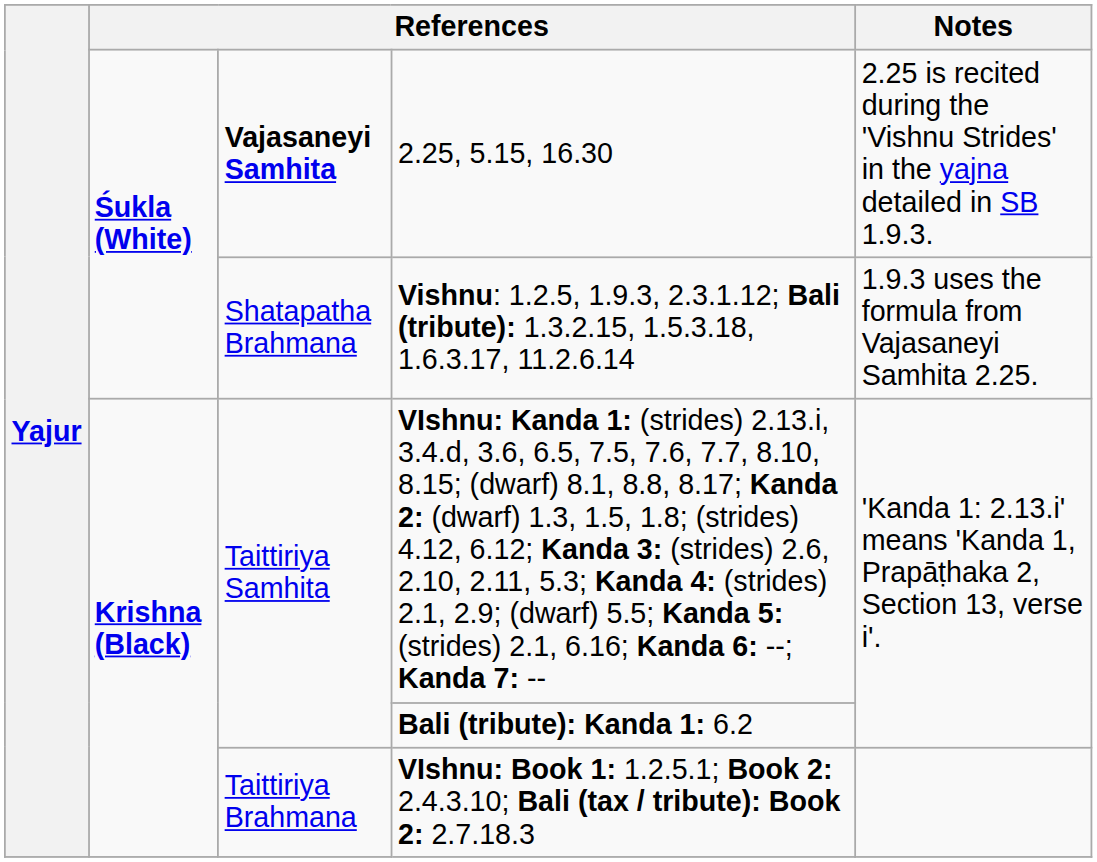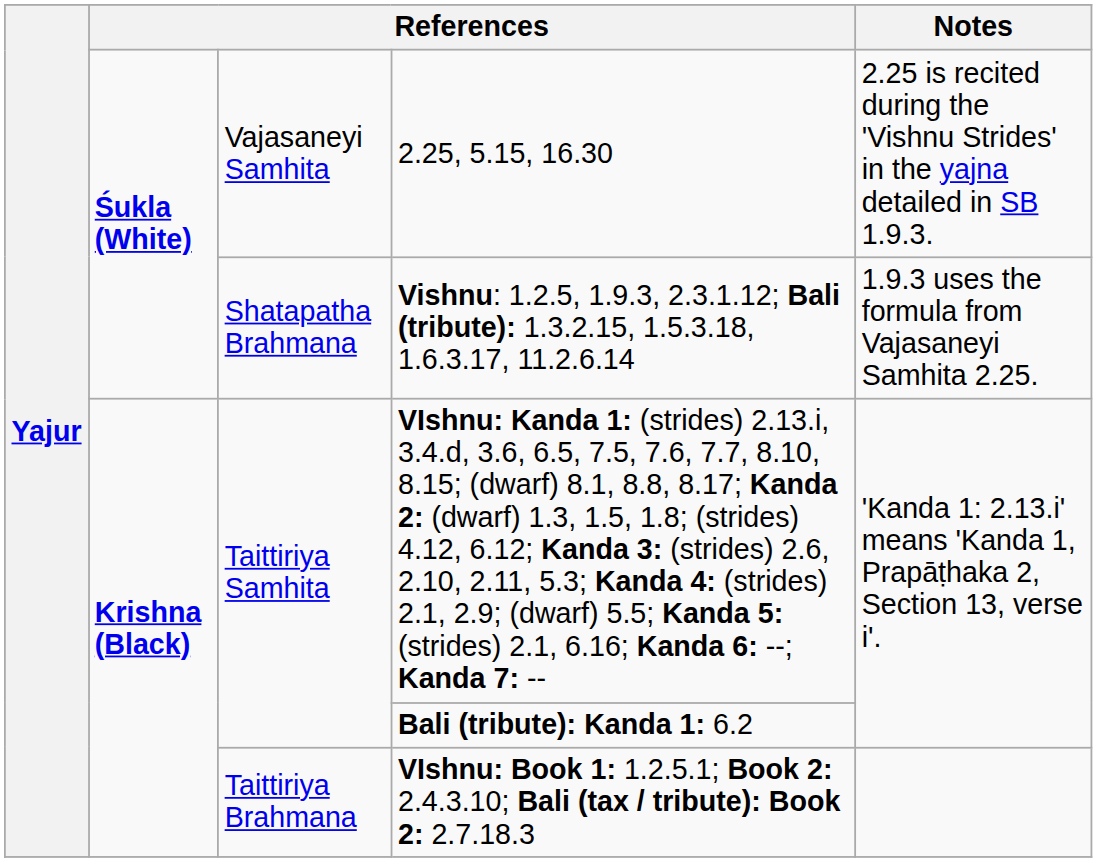2.25, 5.15, 16.30 | column 3: bold -> normal
